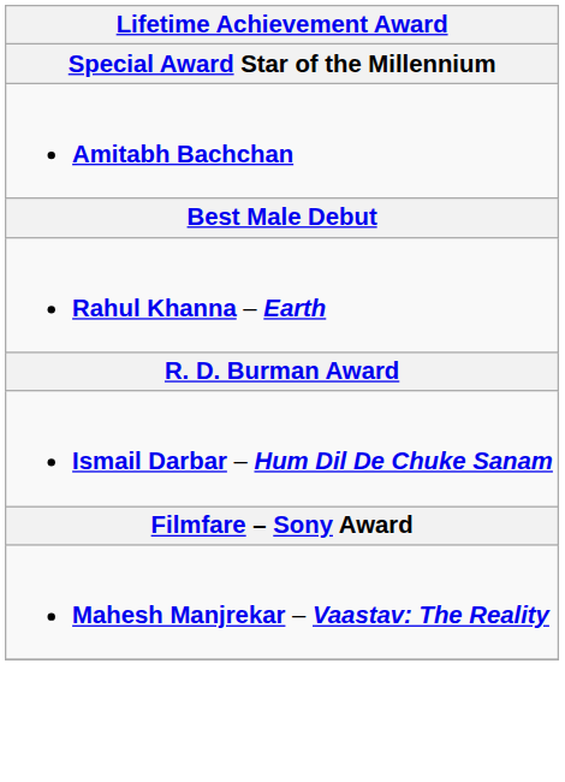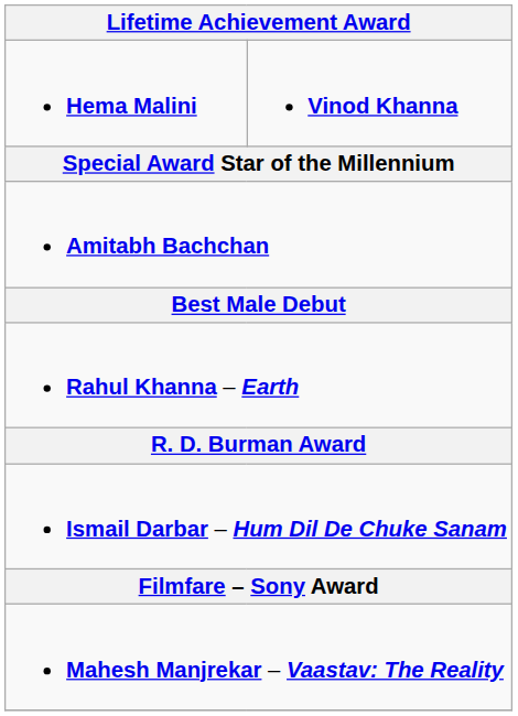+ row: Hema Malini | Vinod Khanna
